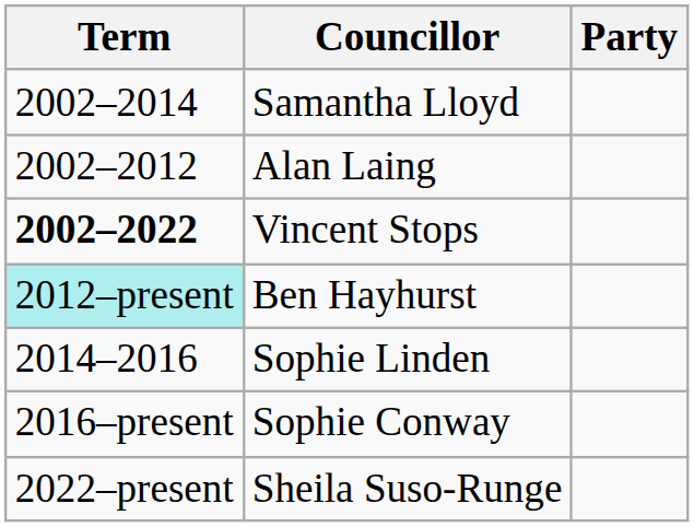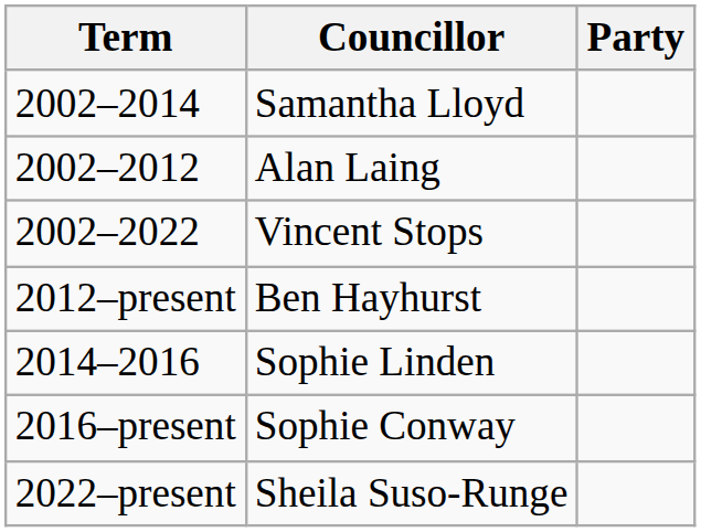Vincent Stops | Term: bold -> normal
Ben Hayhurst | Term: paleturquoise background -> no background
